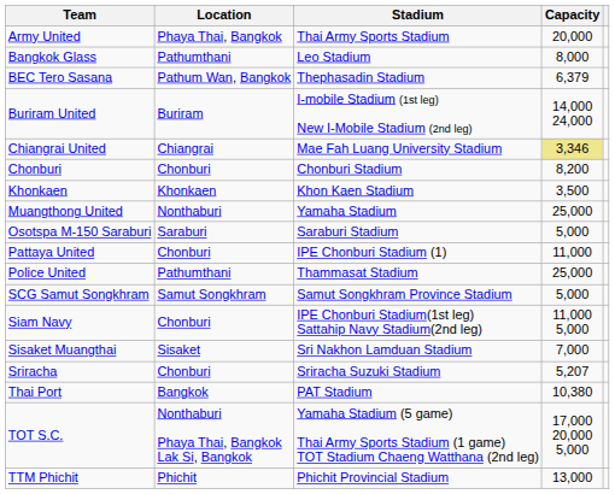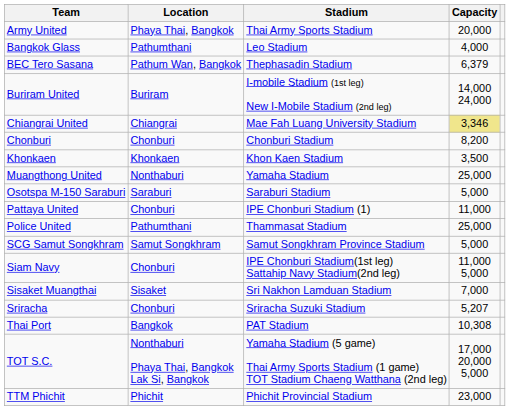Bangkok Glass | Capacity: 8,000 -> 4,000
Thai Port | Capacity: 10,380 -> 10,308
TTM Phichit | Capacity: 13,000 -> 23,000
